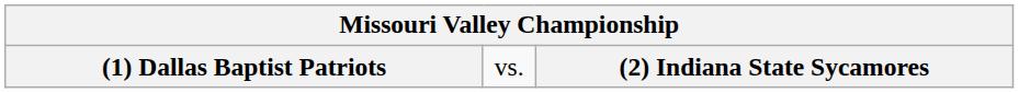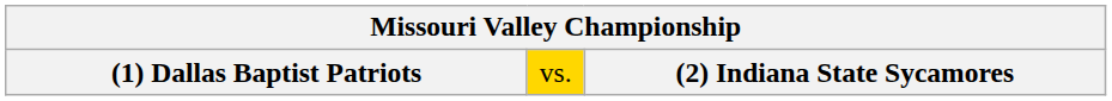(1) Dallas Baptist Patriots | column 2: no background -> gold background
